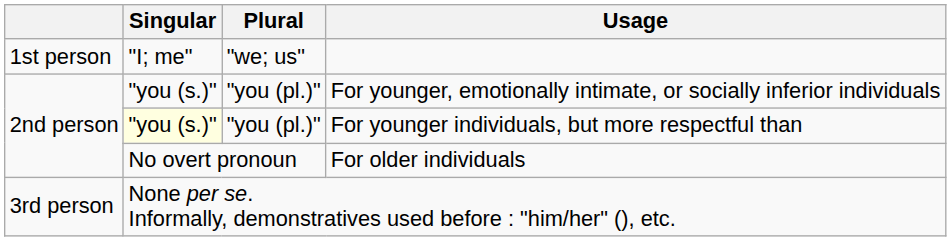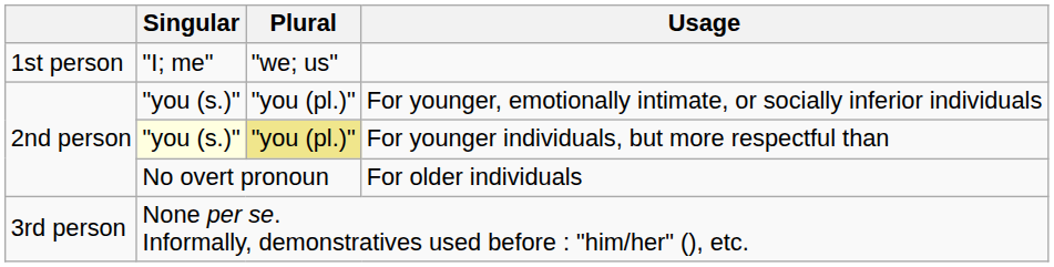For younger individuals, but more respectful than | Plural: no background -> khaki background
